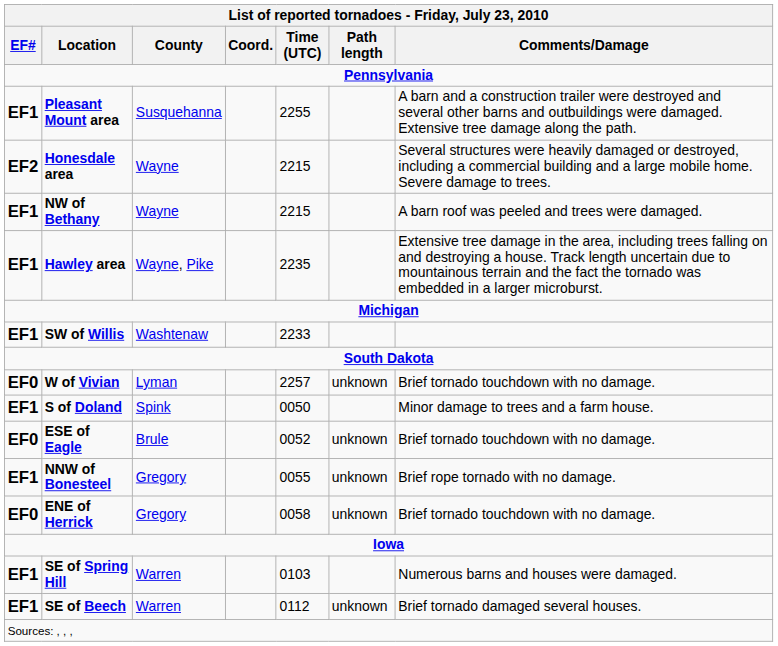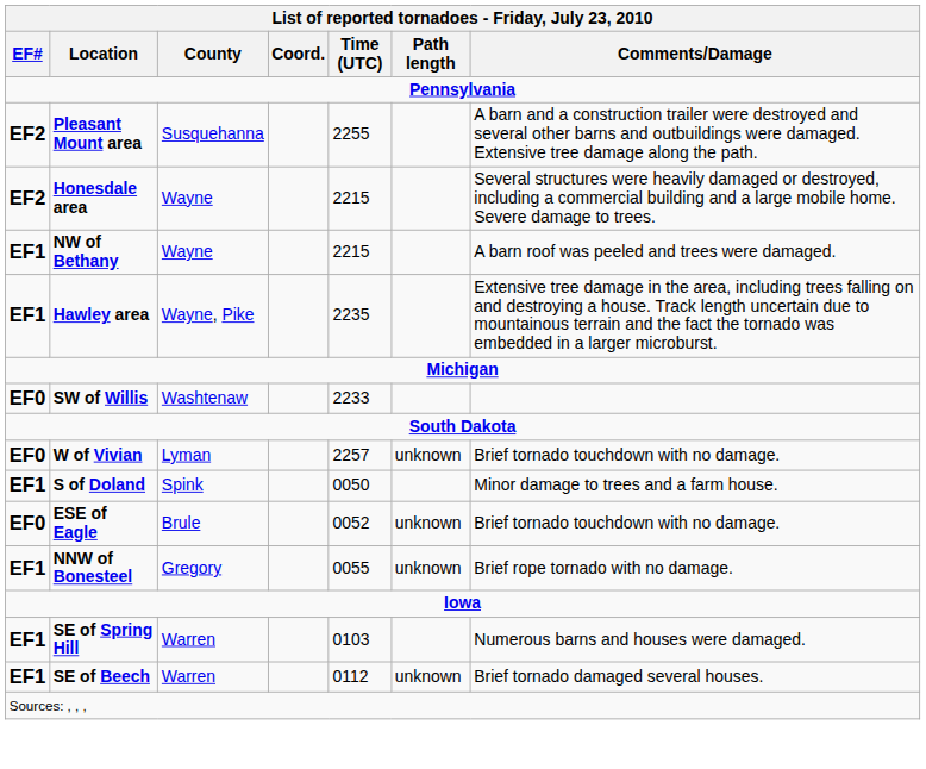Pleasant Mount area | EF#: EF1 -> EF2
SW of Willis | EF#: EF1 -> EF0
- row: EF0 | ENE of Herrick | Gregory | 0058 | unknown | Brief tornado touchdown with no damage.
